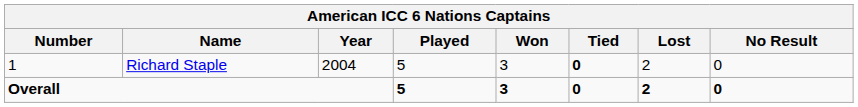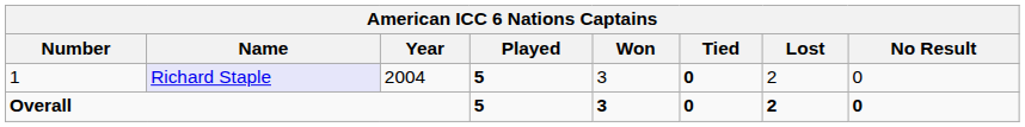1 | Name: no background -> lavender background
1 | Played: normal -> bold
